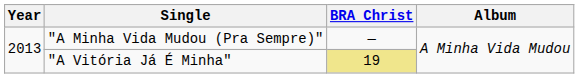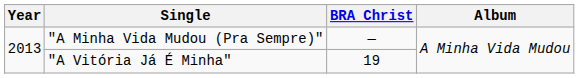"A Vitória Já É Minha" | BRA Christ: khaki background -> no background
